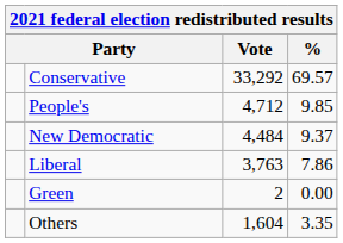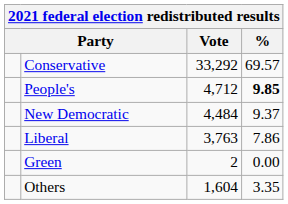People's | %: normal -> bold
